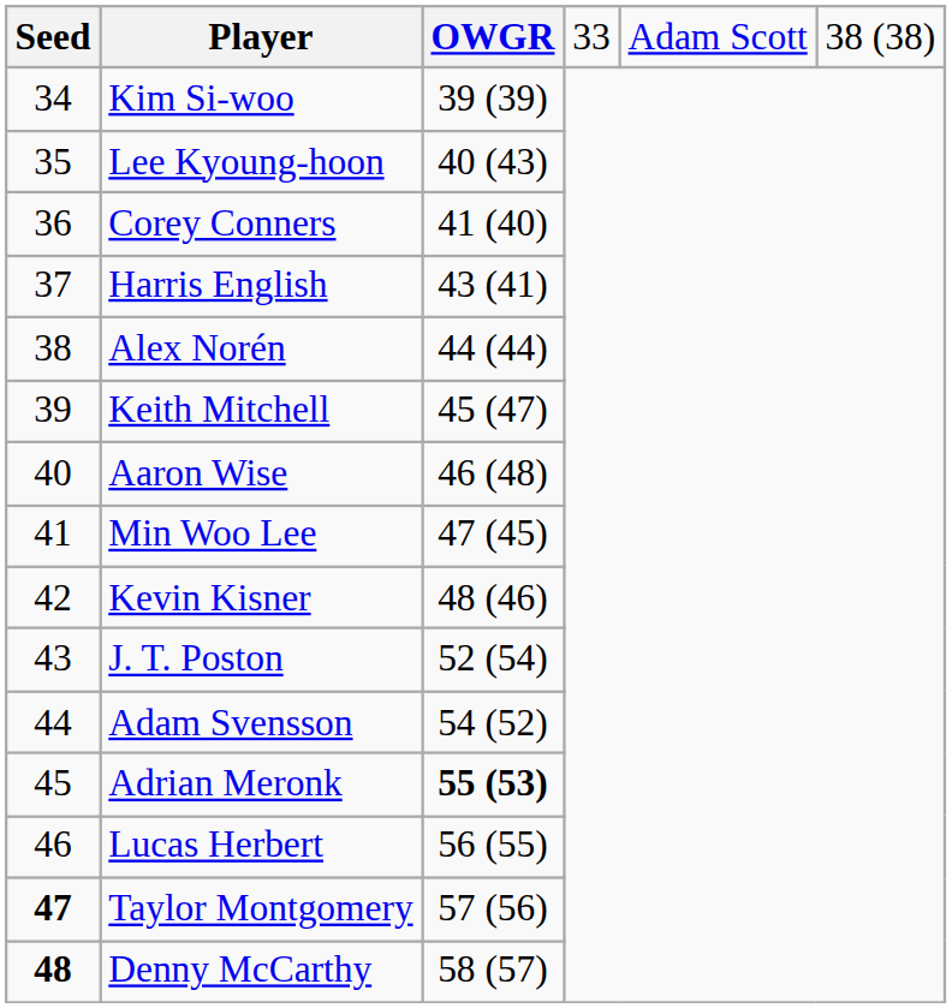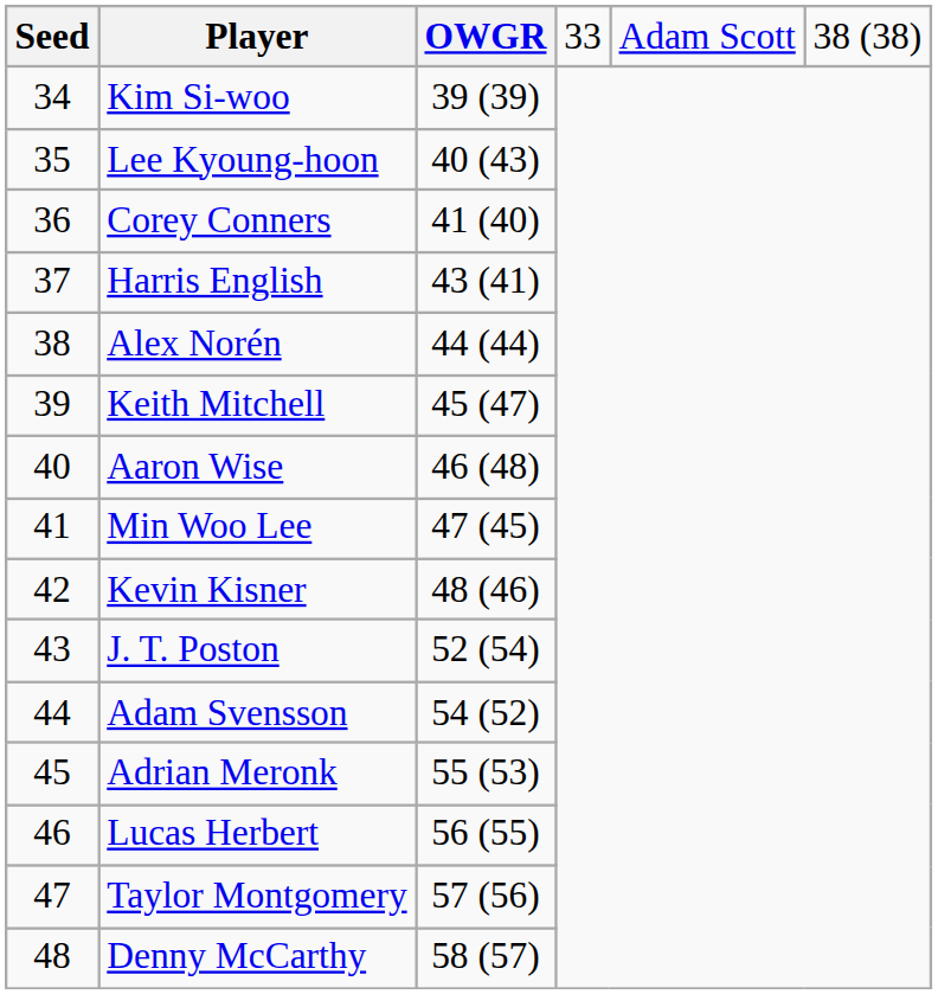Adrian Meronk | column 3: bold -> normal
Taylor Montgomery | column 1: bold -> normal
Denny McCarthy | column 1: bold -> normal
